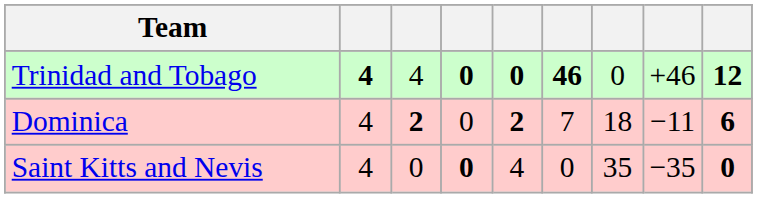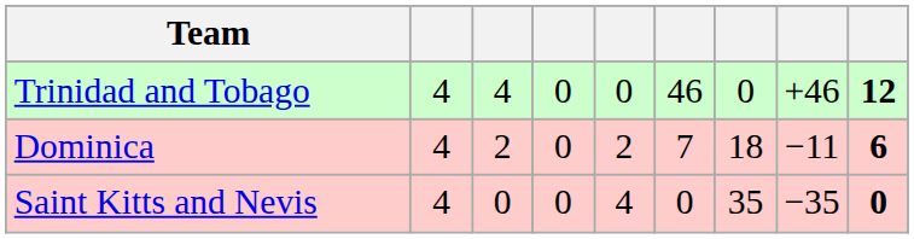Trinidad and Tobago | column 2: bold -> normal
Trinidad and Tobago | column 4: bold -> normal
Trinidad and Tobago | column 5: bold -> normal
Trinidad and Tobago | column 6: bold -> normal
Dominica | column 3: bold -> normal
Dominica | column 5: bold -> normal
Saint Kitts and Nevis | column 4: bold -> normal
